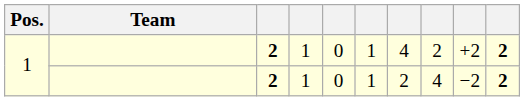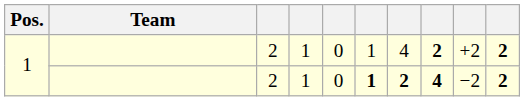row 2 | column 3: bold -> normal
row 2 | column 8: normal -> bold
row 3 | column 3: bold -> normal
row 3 | column 6: normal -> bold
row 3 | column 7: normal -> bold
row 3 | column 8: normal -> bold
